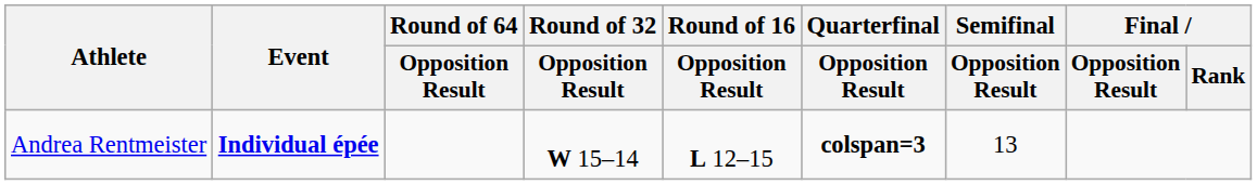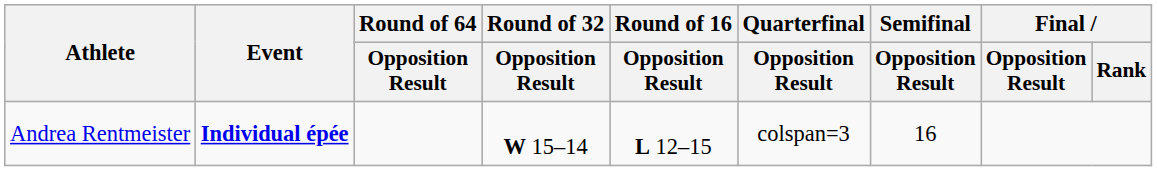Andrea Rentmeister | Quarterfinal / Opposition Result: bold -> normal
Andrea Rentmeister | Semifinal / Opposition Result: 13 -> 16
